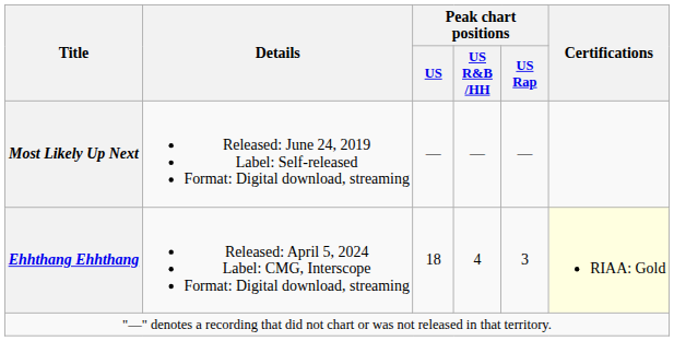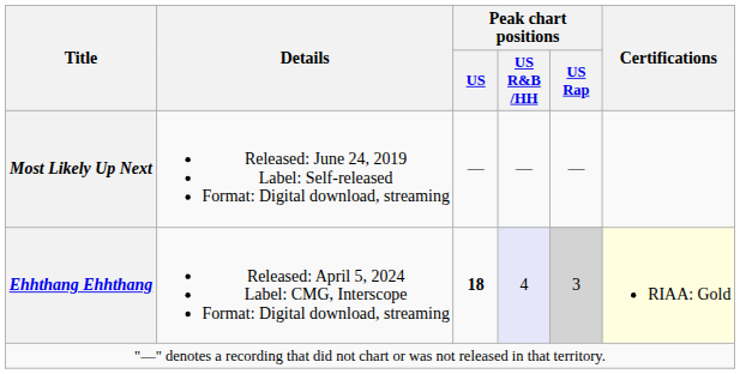Ehhthang Ehhthang | Peak chart positions / US: normal -> bold
Ehhthang Ehhthang | Peak chart positions / US R&B /HH: no background -> lavender background
Ehhthang Ehhthang | Peak chart positions / US Rap: no background -> lightgrey background
